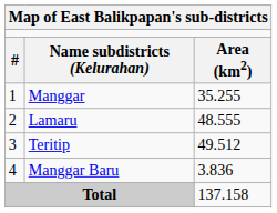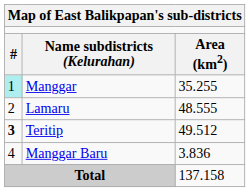Manggar | column 1: no background -> paleturquoise background
Teritip | column 1: normal -> bold
